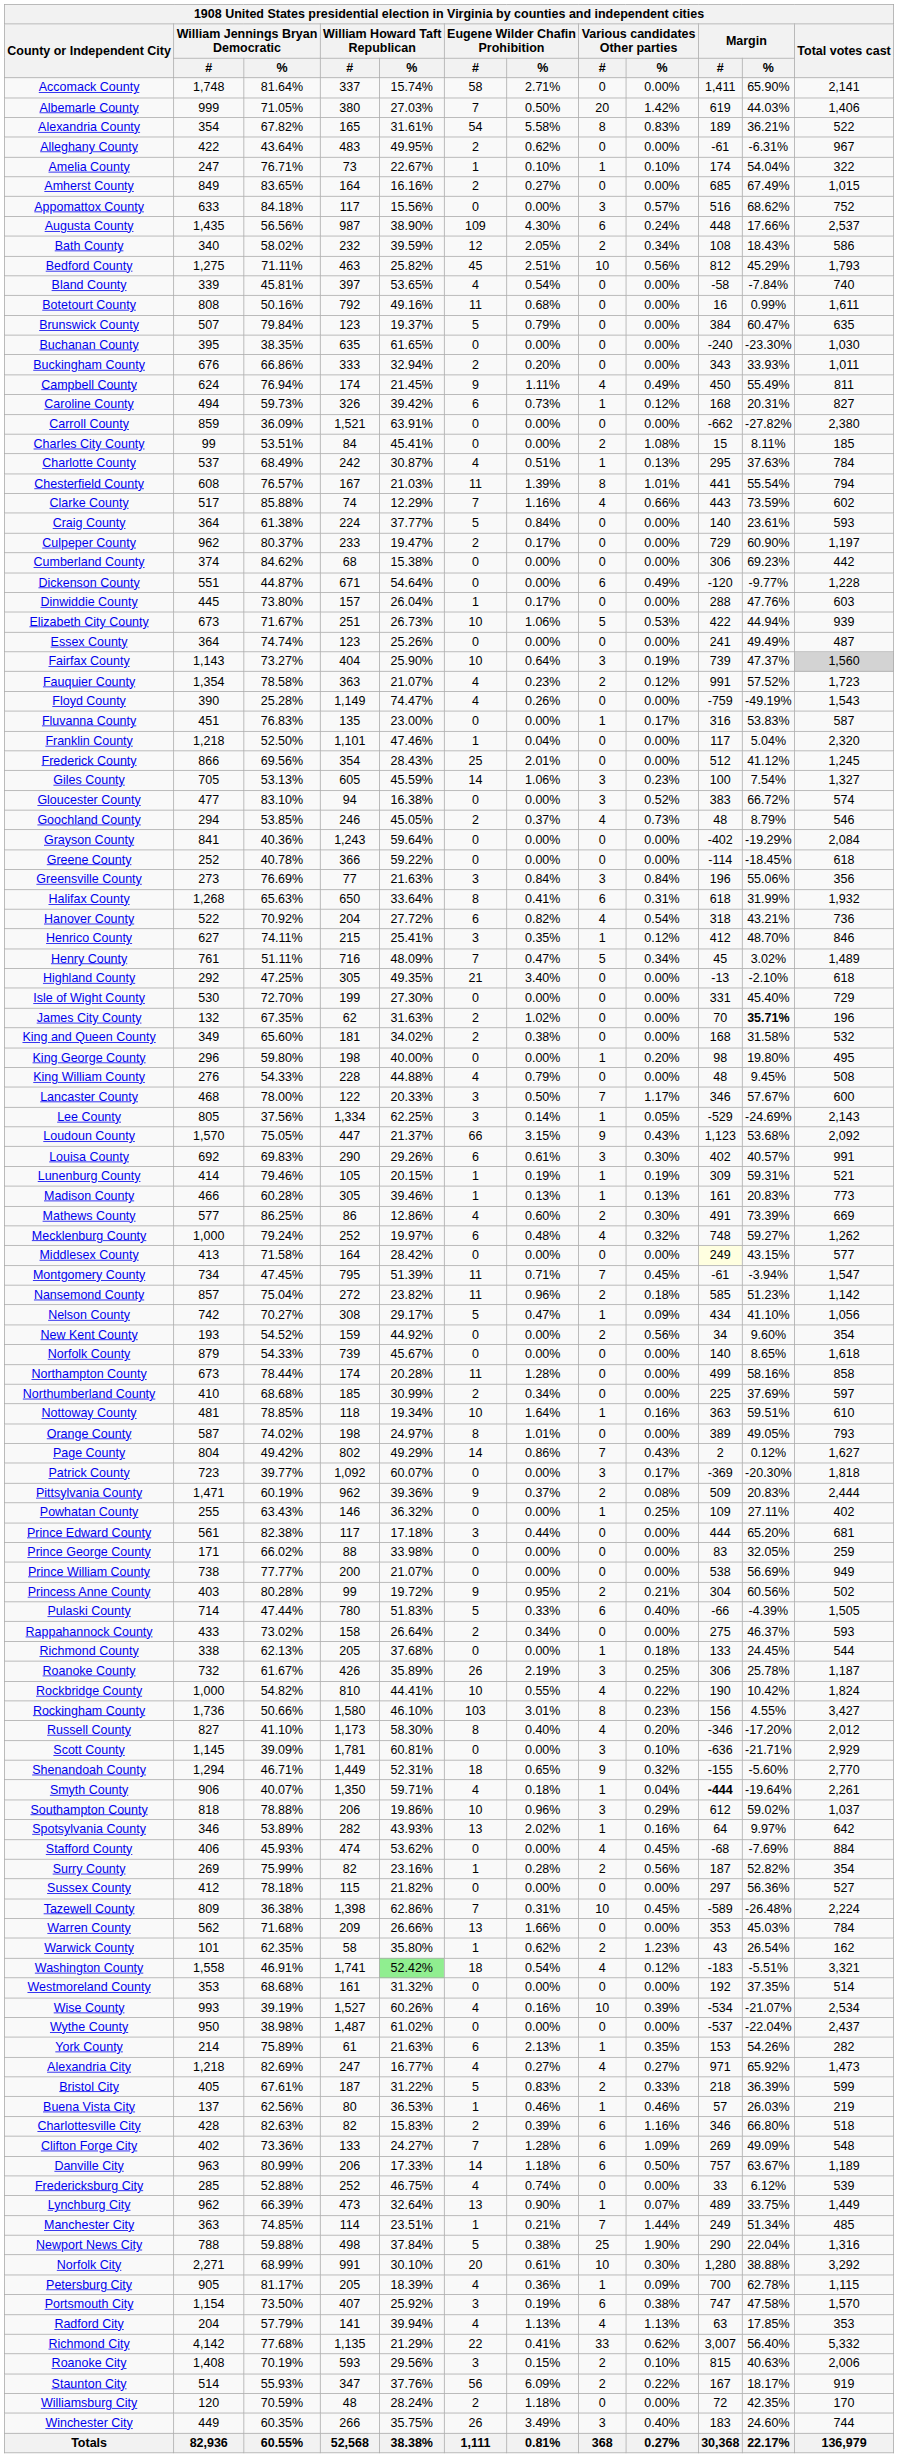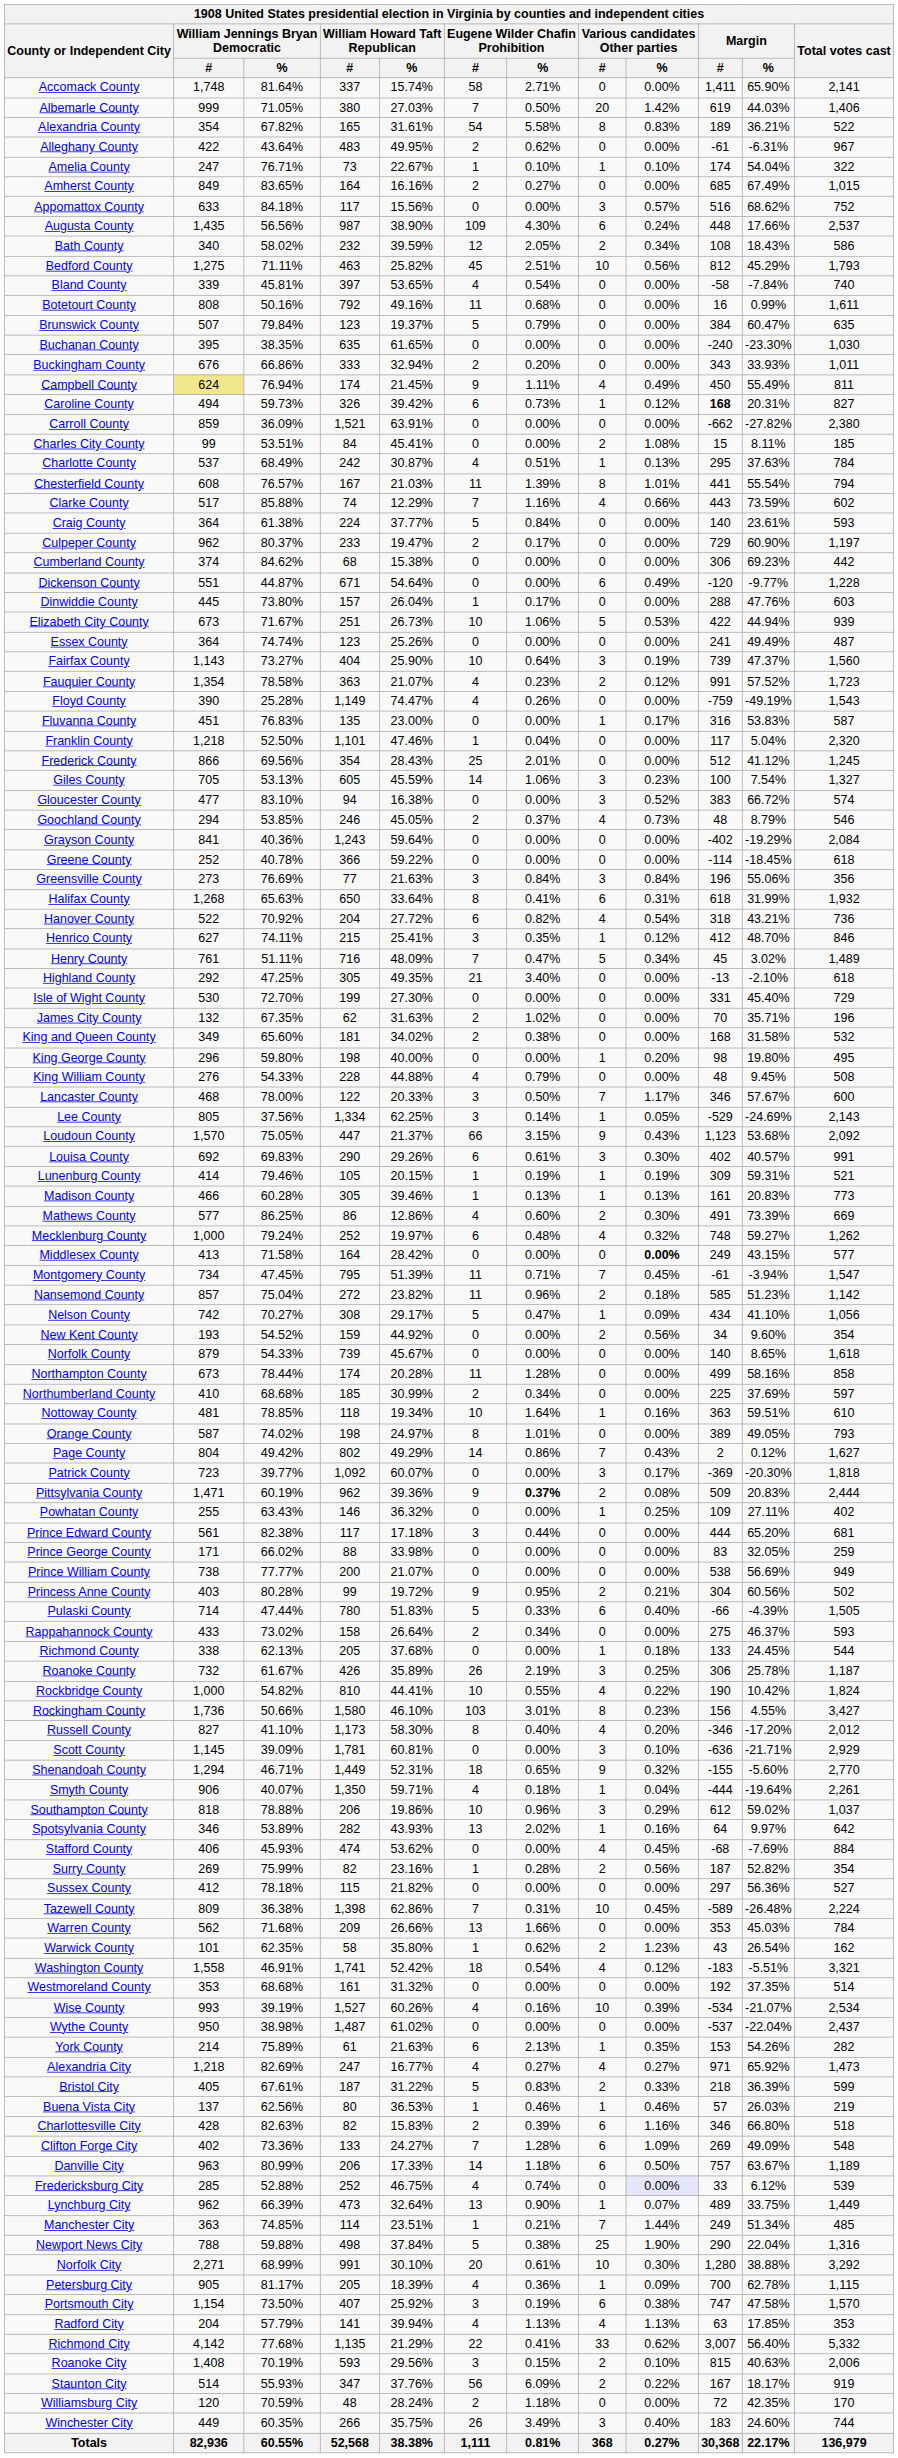Campbell County | William Jennings Bryan Democratic / #: no background -> khaki background
Caroline County | Margin / #: normal -> bold
Fairfax County | Total votes cast: lightgrey background -> no background
James City County | Margin / %: bold -> normal
Middlesex County | Various candidates Other parties / %: normal -> bold
Middlesex County | Margin / #: lightyellow background -> no background
Pittsylvania County | Eugene Wilder Chafin Prohibition / %: normal -> bold
Smyth County | Margin / #: bold -> normal
Washington County | William Howard Taft Republican / %: lightgreen background -> no background
Fredericksburg City | Various candidates Other parties / %: no background -> lavender background
